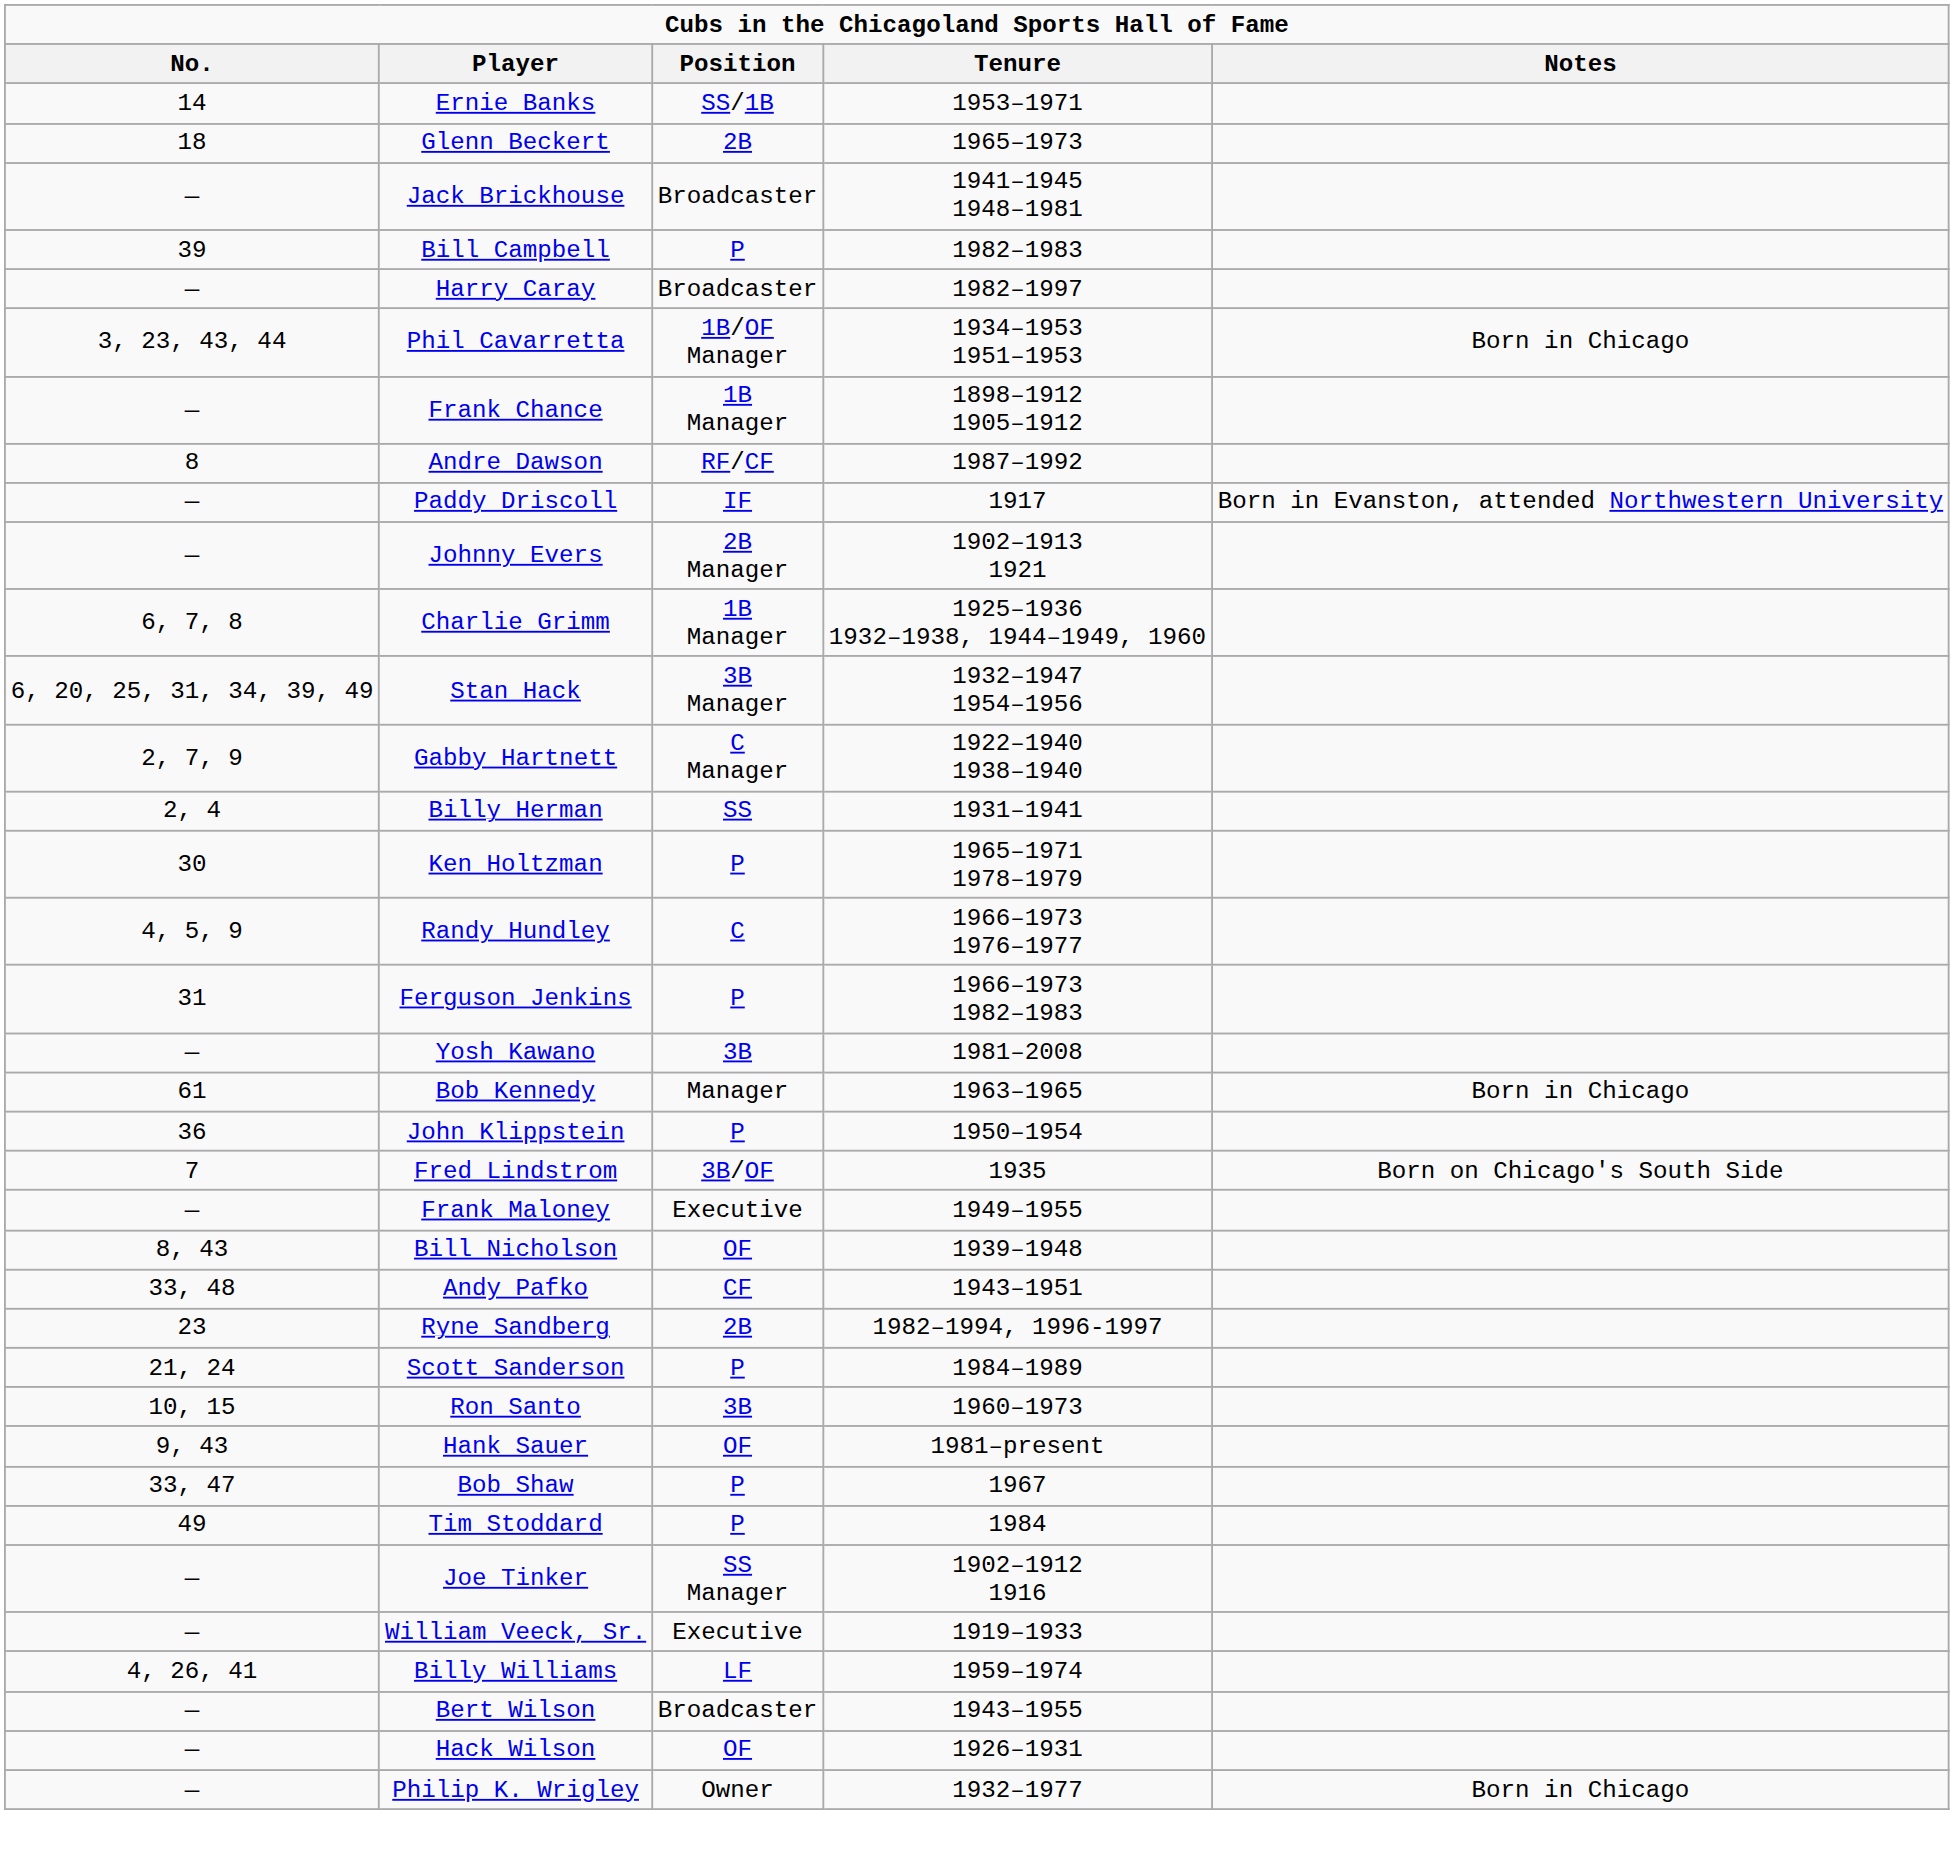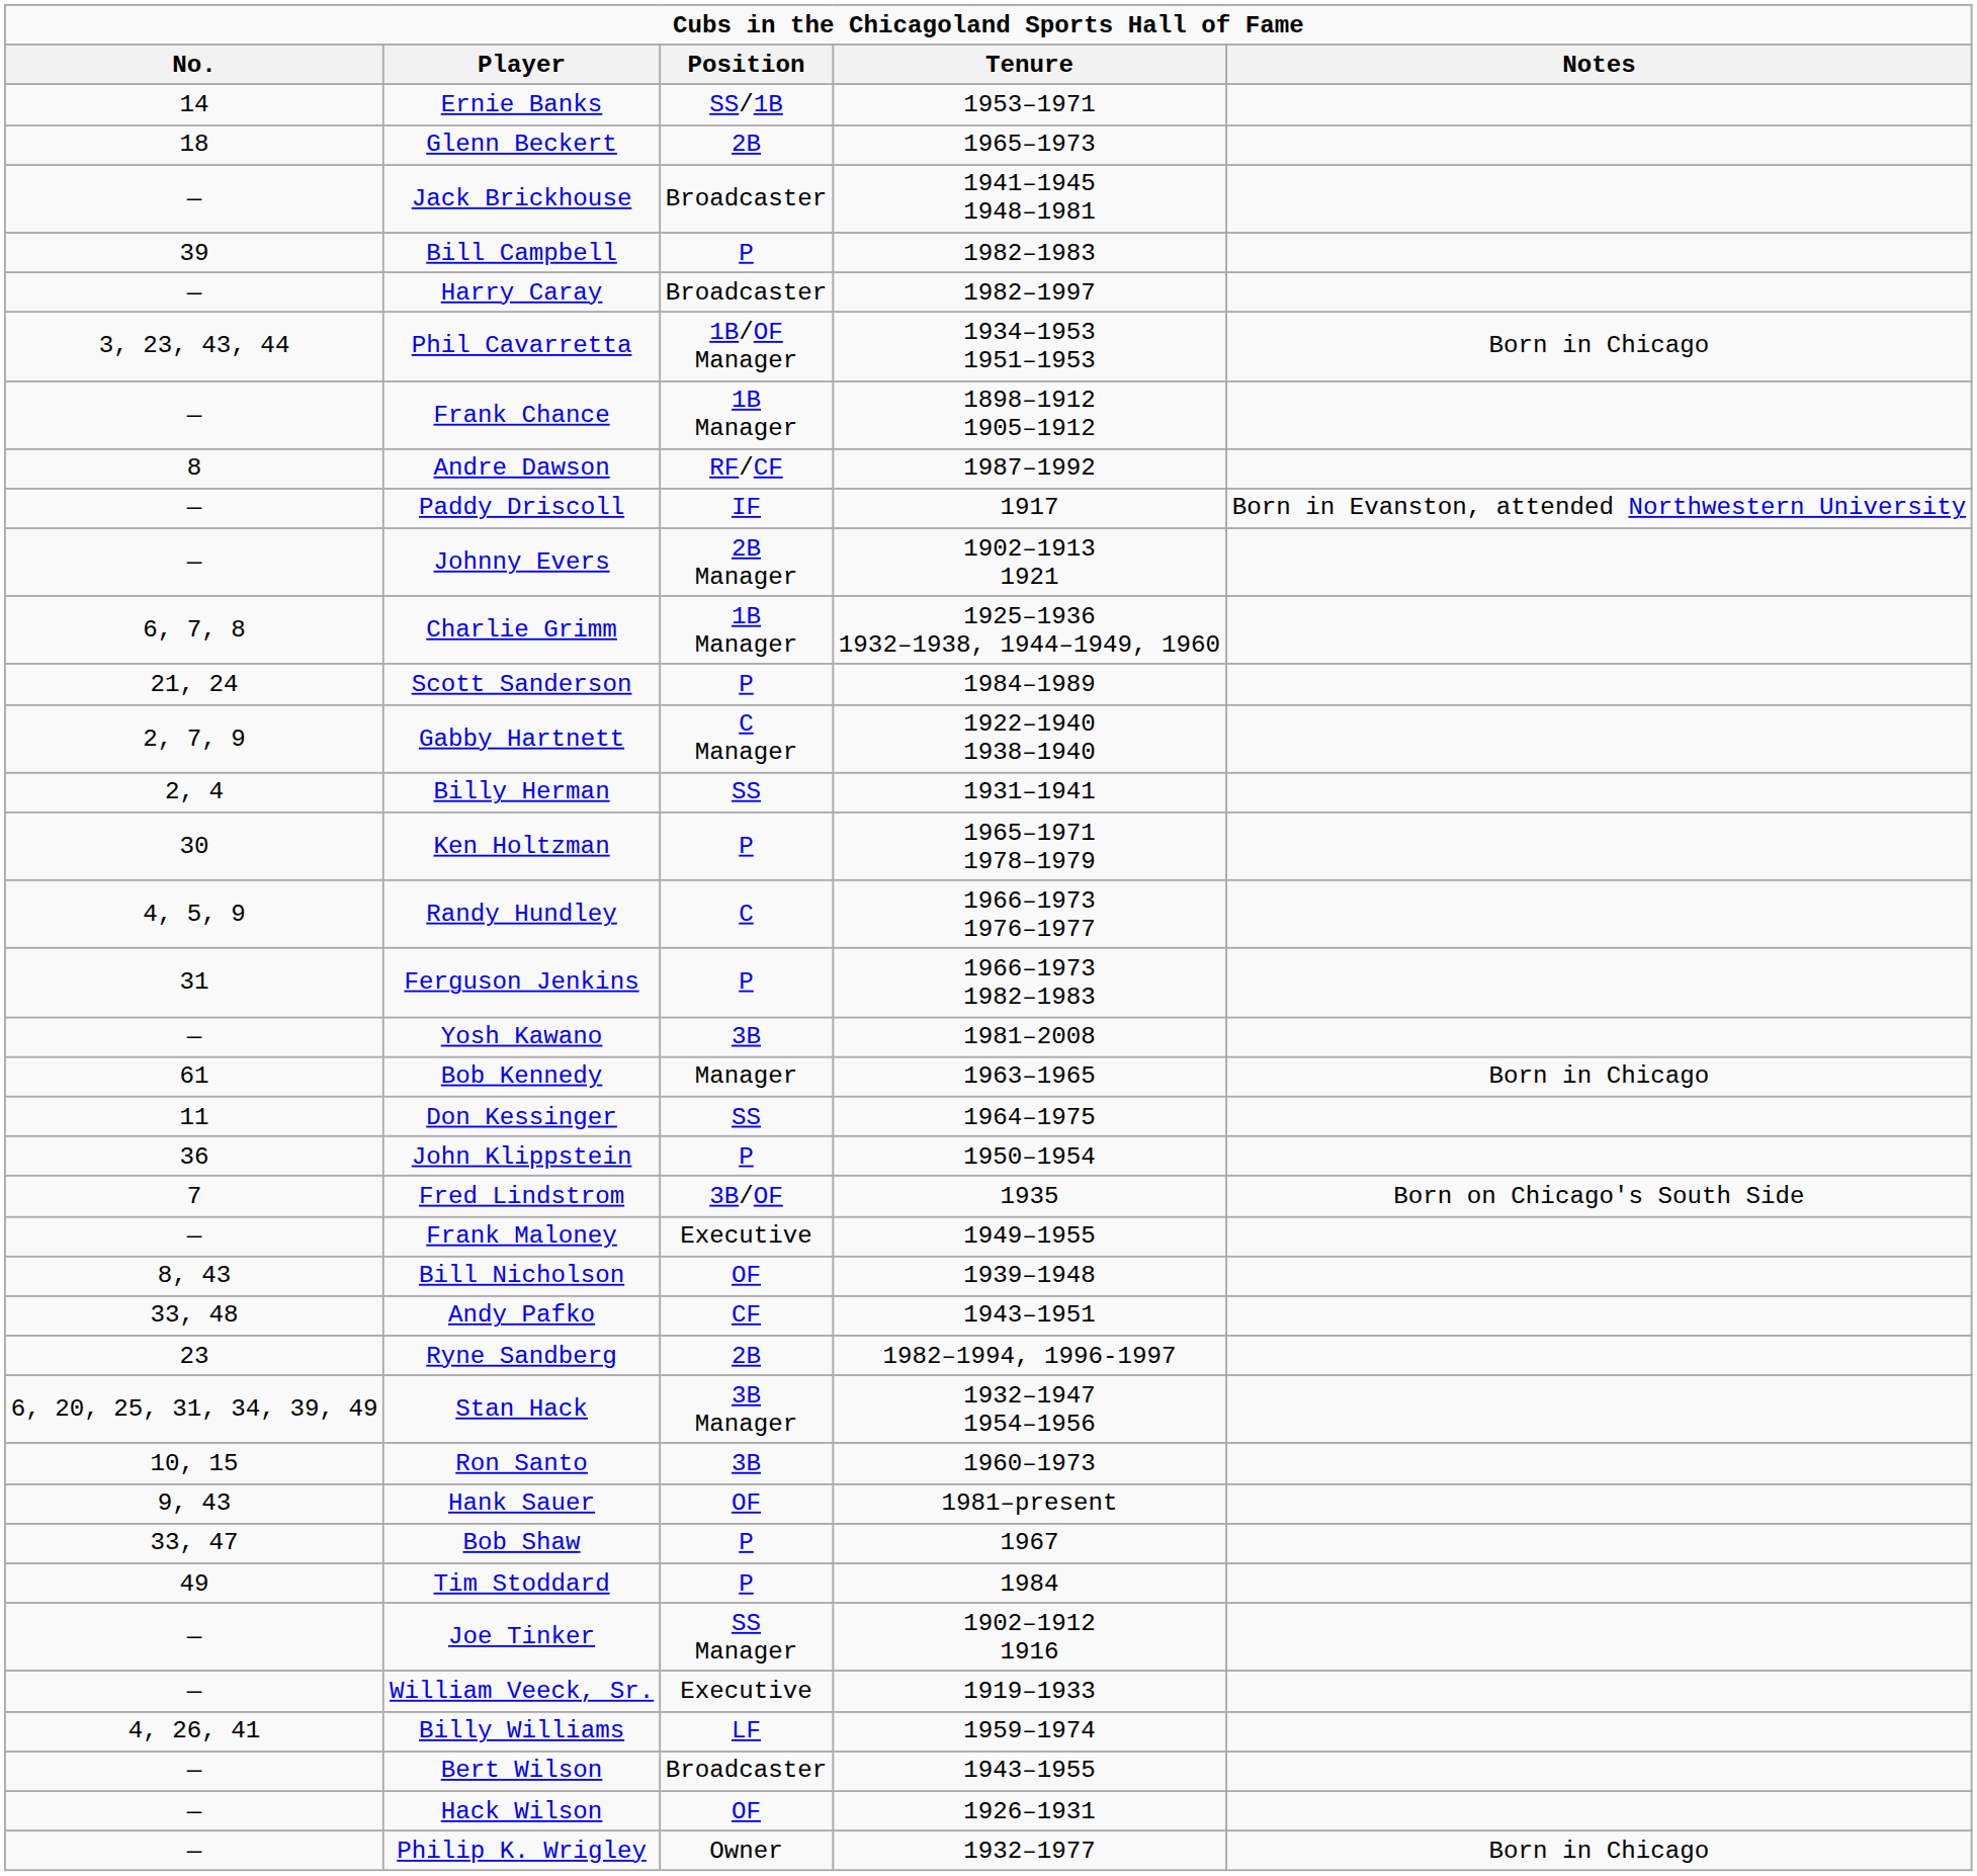rows swapped: Stan Hack <-> Scott Sanderson
+ row: 11 | Don Kessinger | SS | 1964–1975
